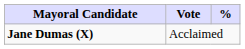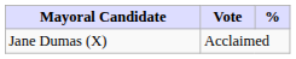Jane Dumas (X) | Mayoral Candidate: bold -> normal
